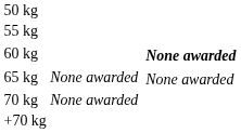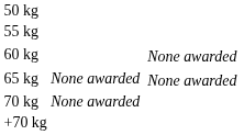60 kg / None awarded | column 3: bold -> normal
